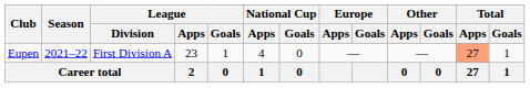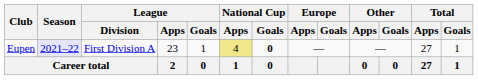Eupen | Season: no background -> lavender background
Eupen | National Cup / Apps: no background -> khaki background
Eupen | National Cup / Goals: normal -> bold
Eupen | Total / Apps: lightsalmon background -> no background
